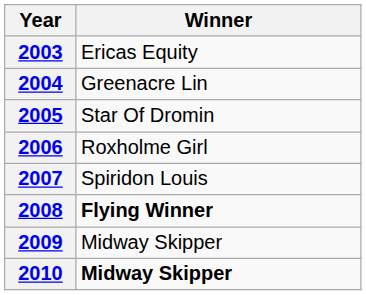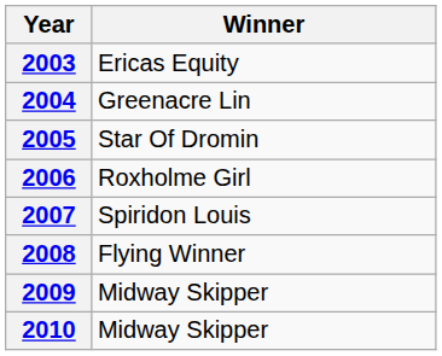2008 | Winner: bold -> normal
2010 | Winner: bold -> normal
